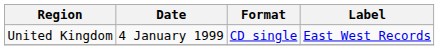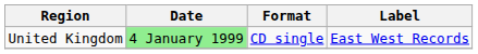United Kingdom | Date: no background -> lightgreen background
